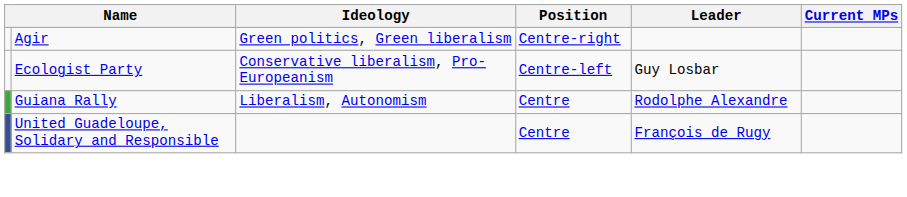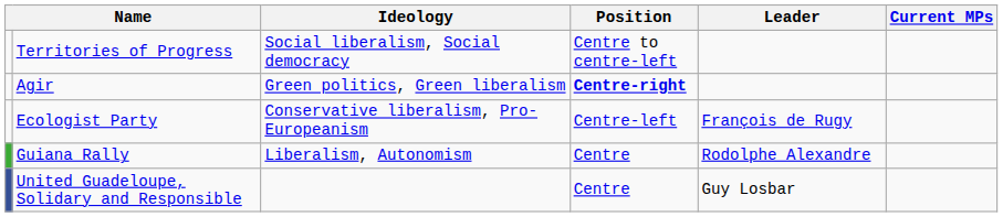+ row: Territories of Progress | Social liberalism, Social democracy | Centre to centre-left
Agir | Position: normal -> bold
Ecologist Party | Leader: Guy Losbar -> François de Rugy
United Guadeloupe, Solidary and Responsible | Leader: François de Rugy -> Guy Losbar
